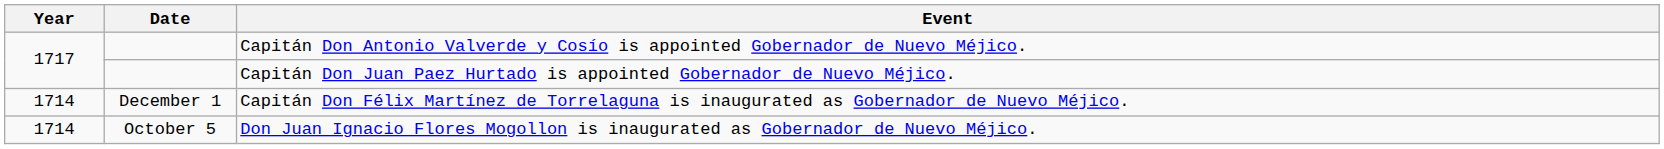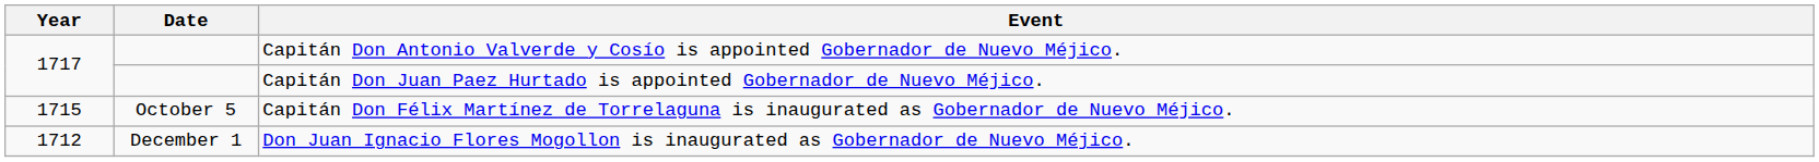row 4 | Year: 1714 -> 1715
row 4 | Date: December 1 -> October 5
row 5 | Year: 1714 -> 1712
row 5 | Date: October 5 -> December 1
